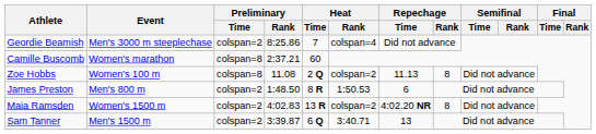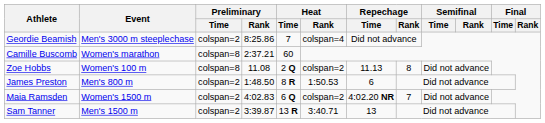Maia Ramsden | Heat / Time: 13 R -> 6 Q
Maia Ramsden | Repechage / Rank: 8 -> 7
Sam Tanner | Heat / Time: 6 Q -> 13 R
